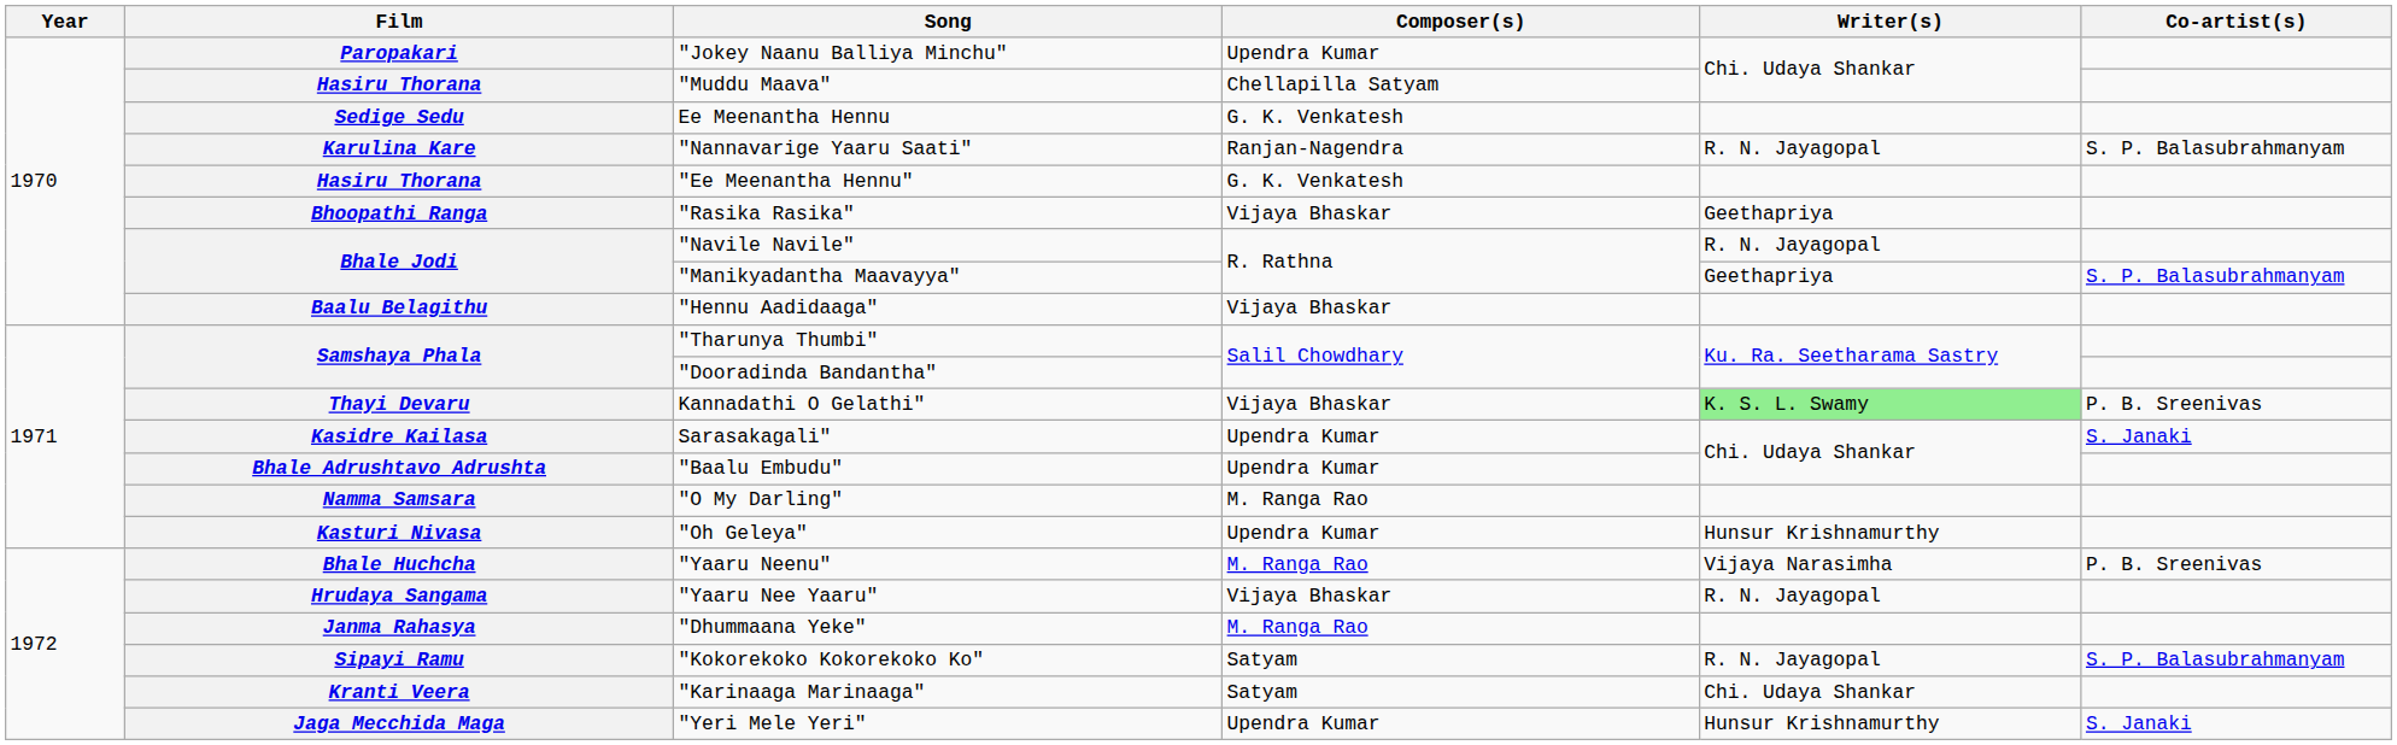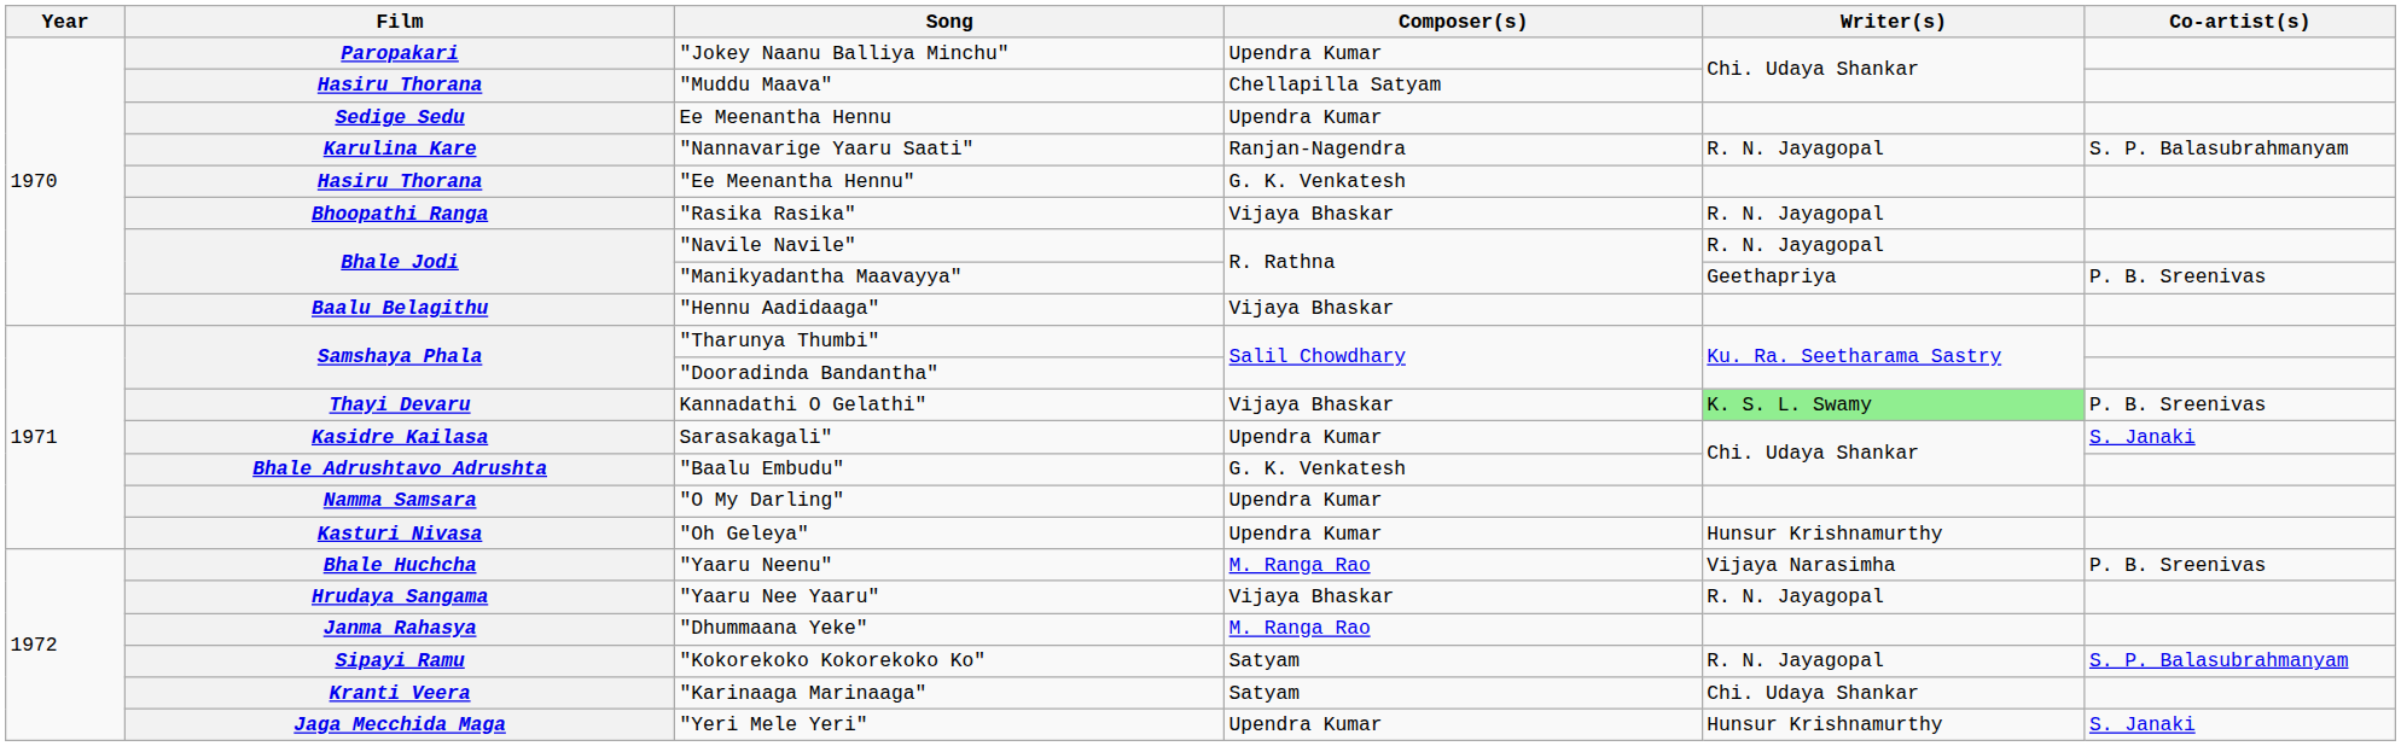Ee Meenantha Hennu | Composer(s): G. K. Venkatesh -> Upendra Kumar
"Rasika Rasika" | Writer(s): Geethapriya -> R. N. Jayagopal
"Manikyadantha Maavayya" | Co-artist(s): S. P. Balasubrahmanyam -> P. B. Sreenivas
"Baalu Embudu" | Composer(s): Upendra Kumar -> G. K. Venkatesh
"O My Darling" | Composer(s): M. Ranga Rao -> Upendra Kumar
